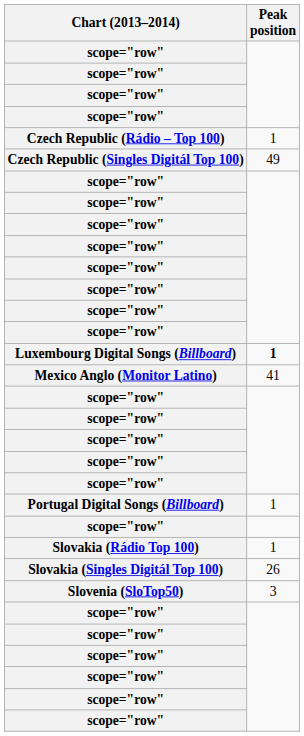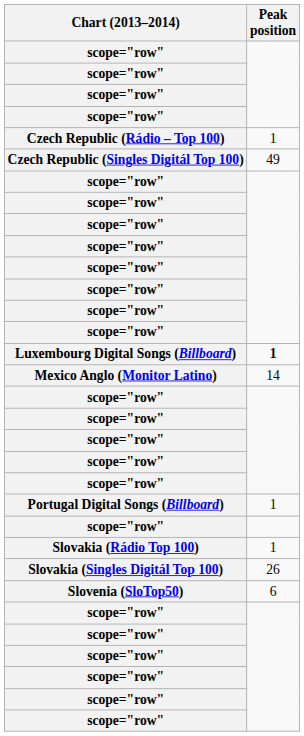Mexico Anglo (Monitor Latino) | Peak position: 41 -> 14
Slovenia (SloTop50) | Peak position: 3 -> 6
